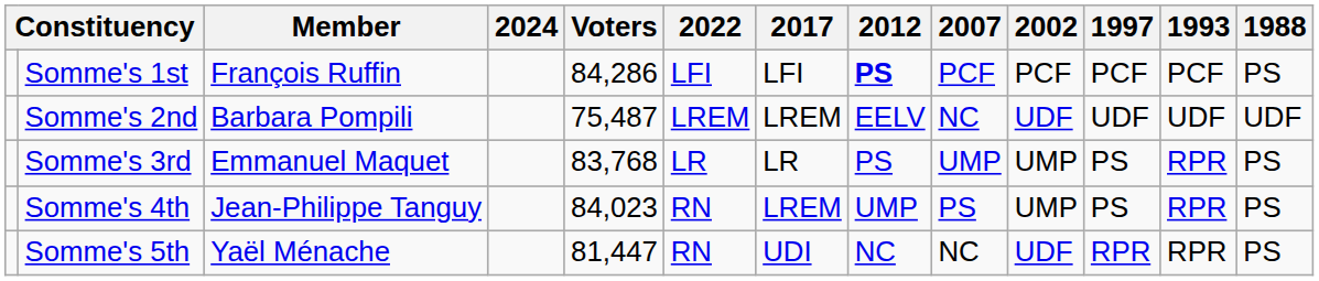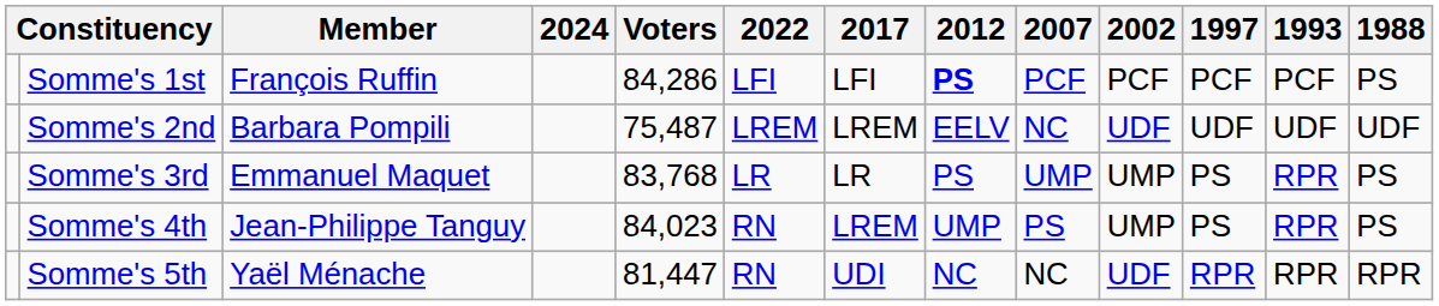Somme's 5th | 1988: PS -> RPR
